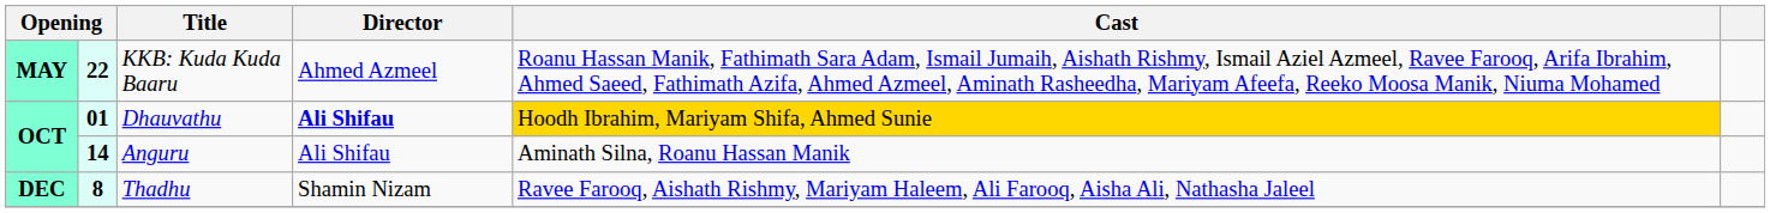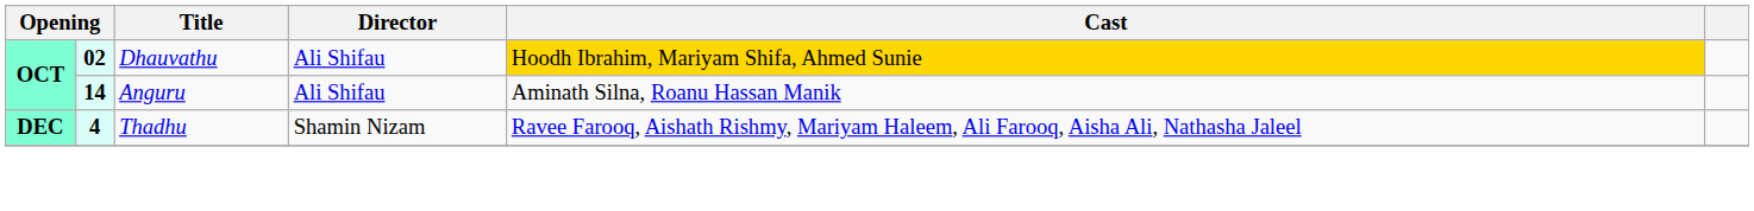- row: MAY | 22 | KKB: Kuda Kuda Baaru | Ahmed Azmeel | Roanu Hassan Manik, Fathimath Sara Adam, Ismail Jumaih, Aishath Rishmy, Ismail Aziel Azmeel, Ravee Farooq, Arifa Ibrahim, Ahmed Saeed, Fathimath Azifa, Ahmed Azmeel, Aminath Rasheedha, Mariyam Afeefa, Reeko Moosa Manik, Niuma Mohamed
Dhauvathu | column 2: 01 -> 02
Dhauvathu | Director: bold -> normal
Thadhu | column 2: 8 -> 4
